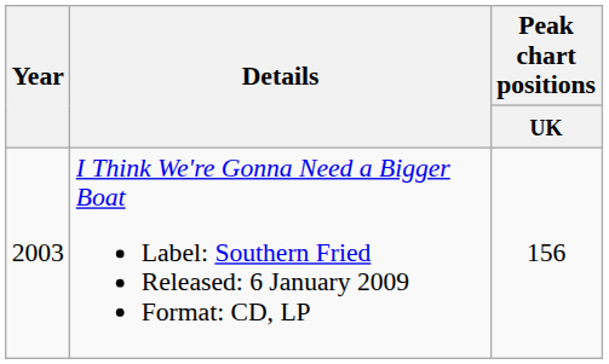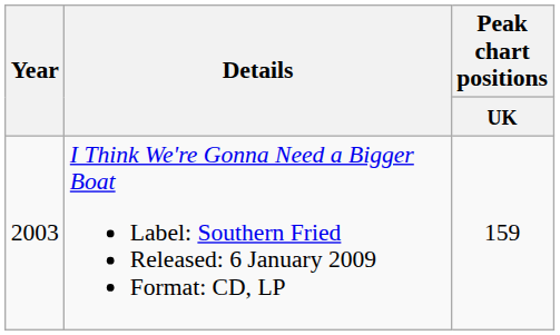row 3 | Peak chart positions / UK: 156 -> 159
